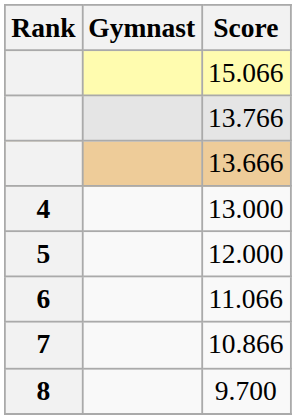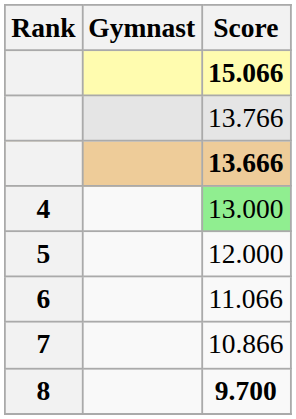15.066 | Score: normal -> bold
13.666 | Score: normal -> bold
13.000 | Score: no background -> lightgreen background
9.700 | Score: normal -> bold
